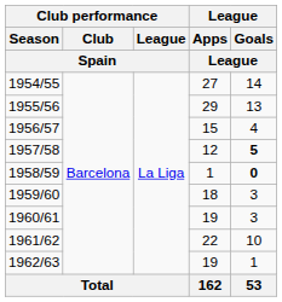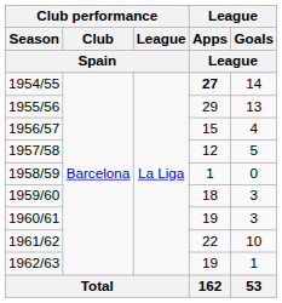1954/55 | League / Apps / League: normal -> bold
1957/58 | League / Goals / League: bold -> normal
1958/59 | League / Goals / League: bold -> normal
